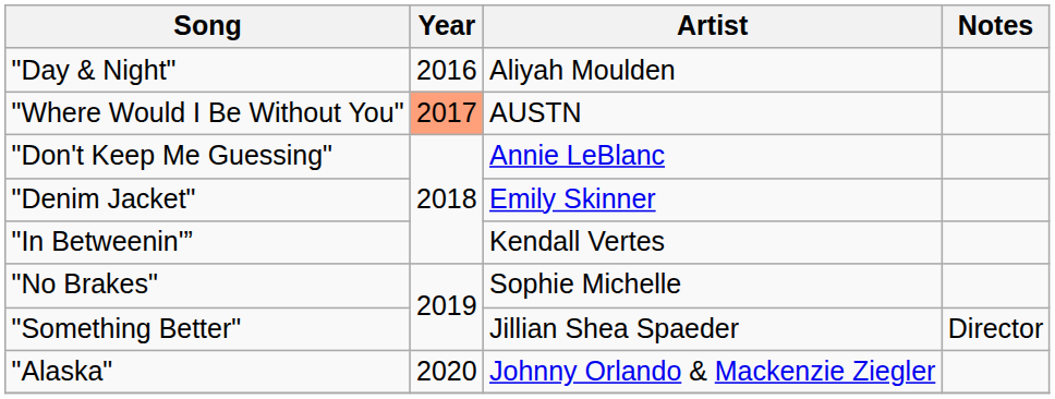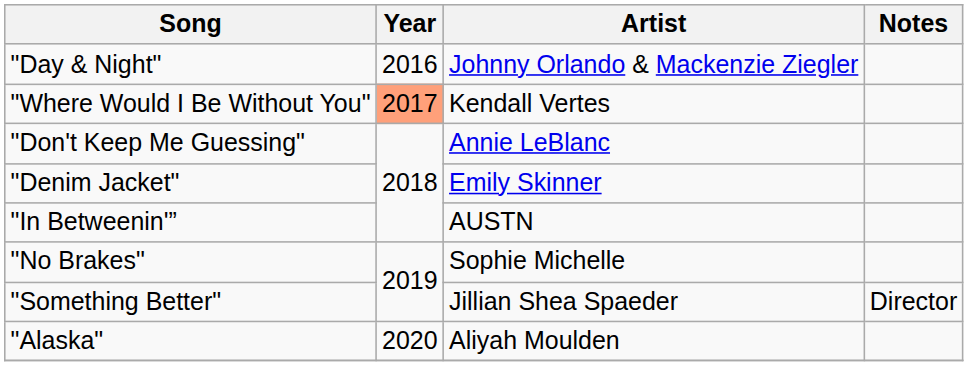"Day & Night" | Artist: Aliyah Moulden -> Johnny Orlando & Mackenzie Ziegler
"Where Would I Be Without You" | Artist: AUSTN -> Kendall Vertes
"In Betweenin'” | Artist: Kendall Vertes -> AUSTN
"Alaska" | Artist: Johnny Orlando & Mackenzie Ziegler -> Aliyah Moulden
